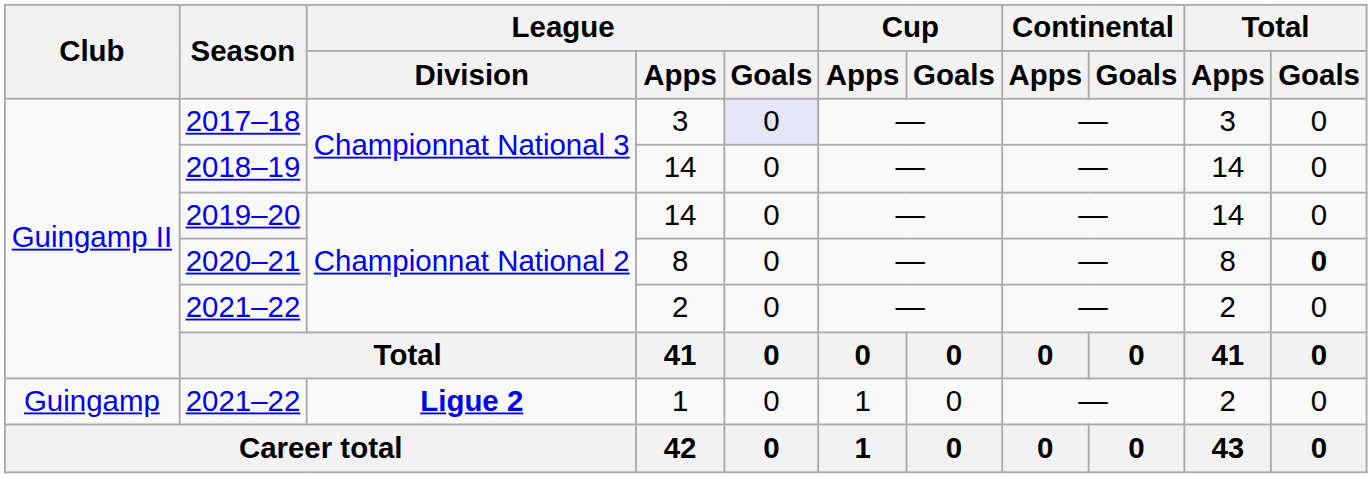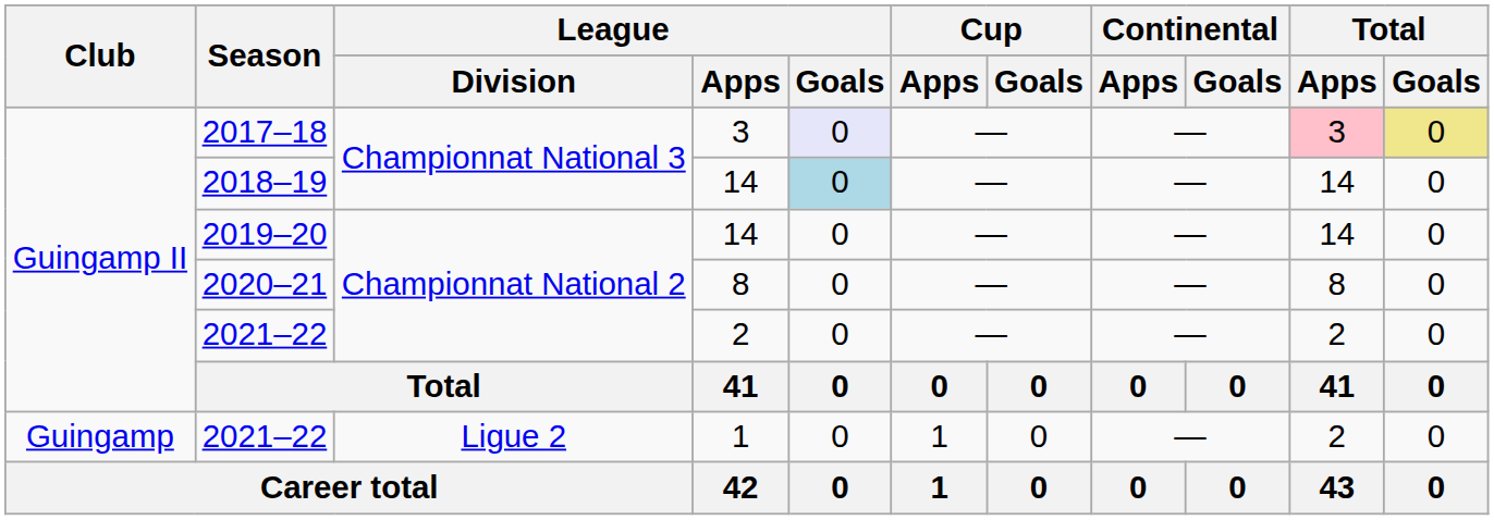2017–18 | Total / Apps: no background -> pink background
2017–18 | Total / Goals: no background -> khaki background
2018–19 | League / Goals: no background -> lightblue background
2020–21 | Total / Goals: bold -> normal
2021–22 / 1 | League / Division: bold -> normal
